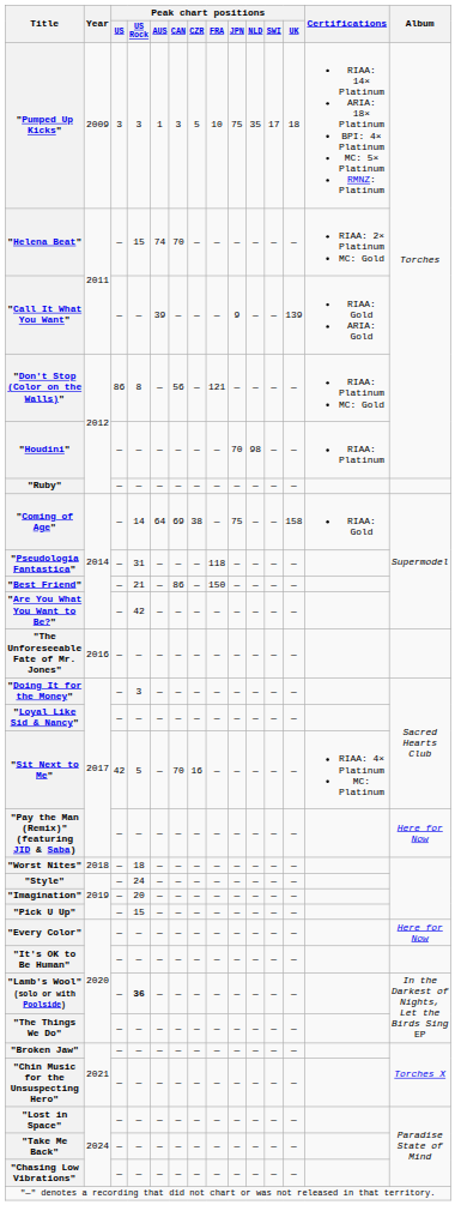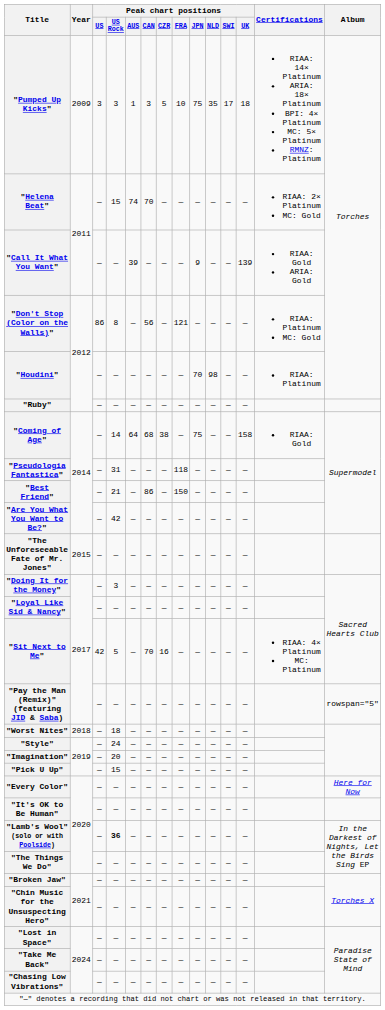"Coming of Age" | Peak chart positions / CAN: 69 -> 68
"The Unforeseeable Fate of Mr. Jones" | Year: 2016 -> 2015
"Pay the Man (Remix)" (featuring JID & Saba) | Album: Here for Now -> rowspan="5"
